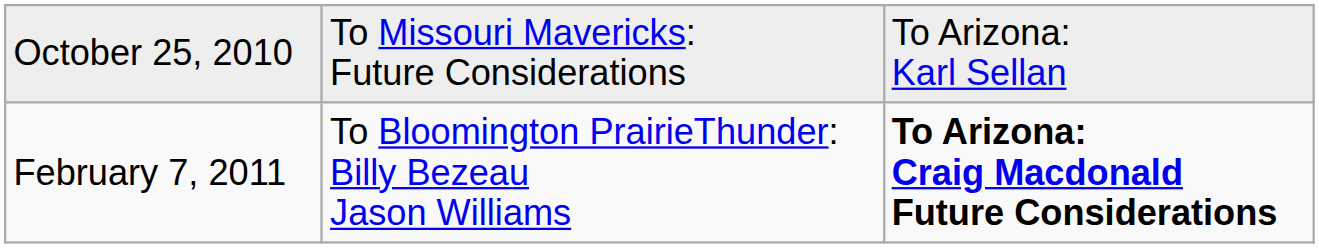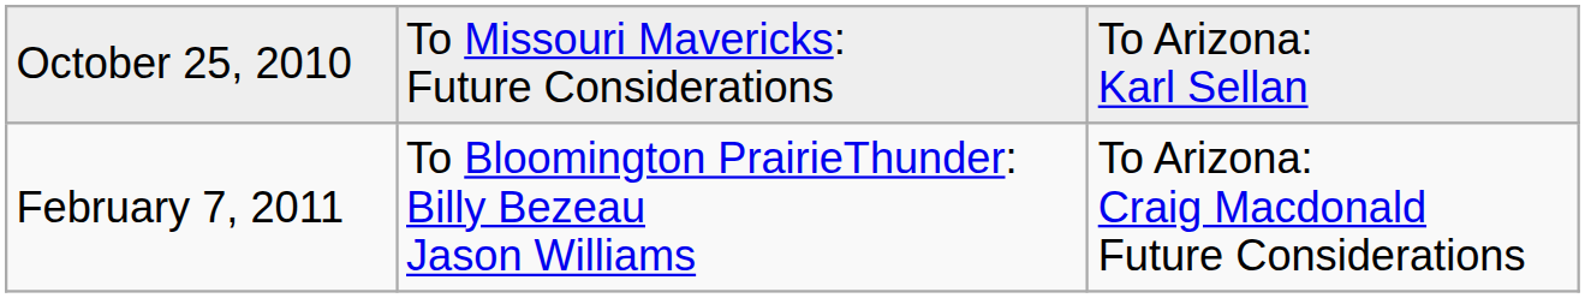February 7, 2011 | column 3: bold -> normal
